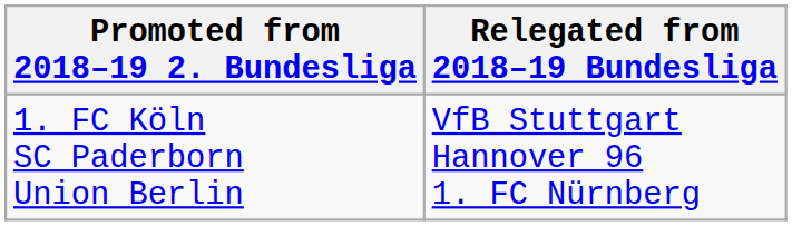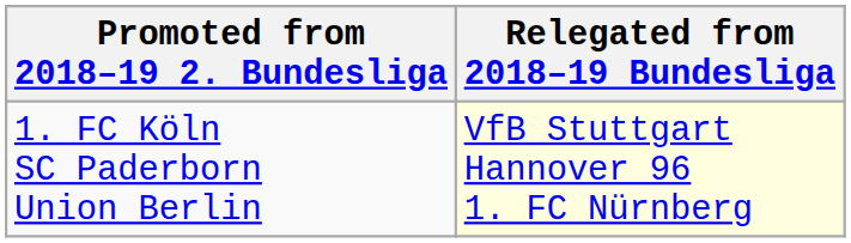1. FC Köln SC Paderborn Union Berlin | Relegated from 2018–19 Bundesliga: no background -> lightyellow background
